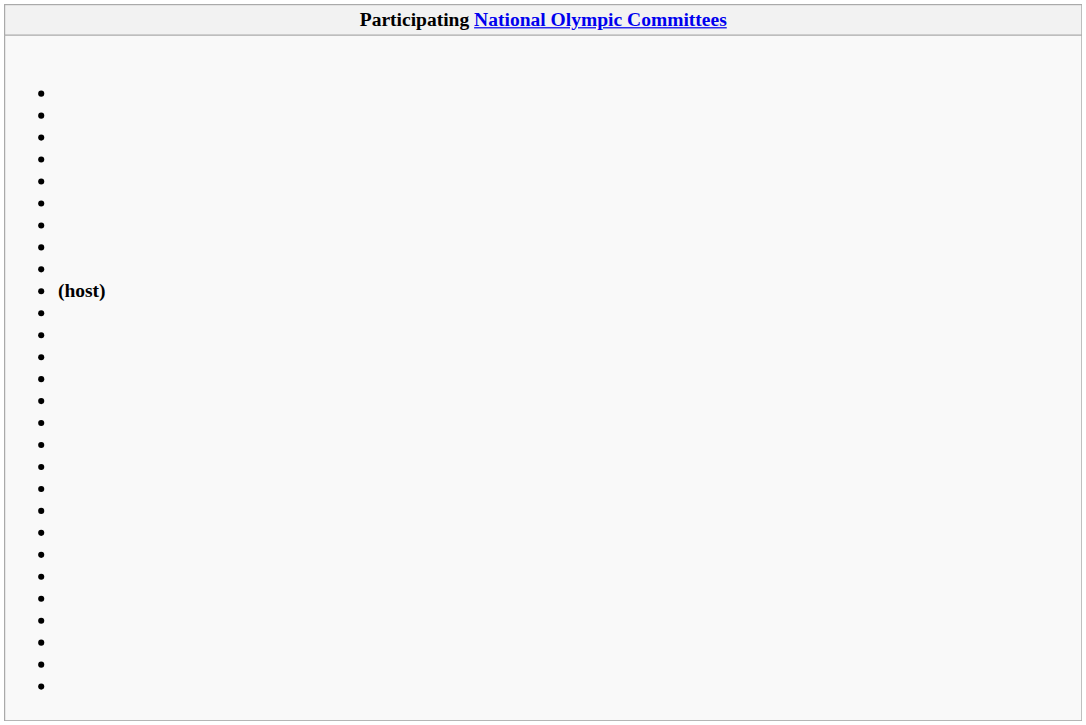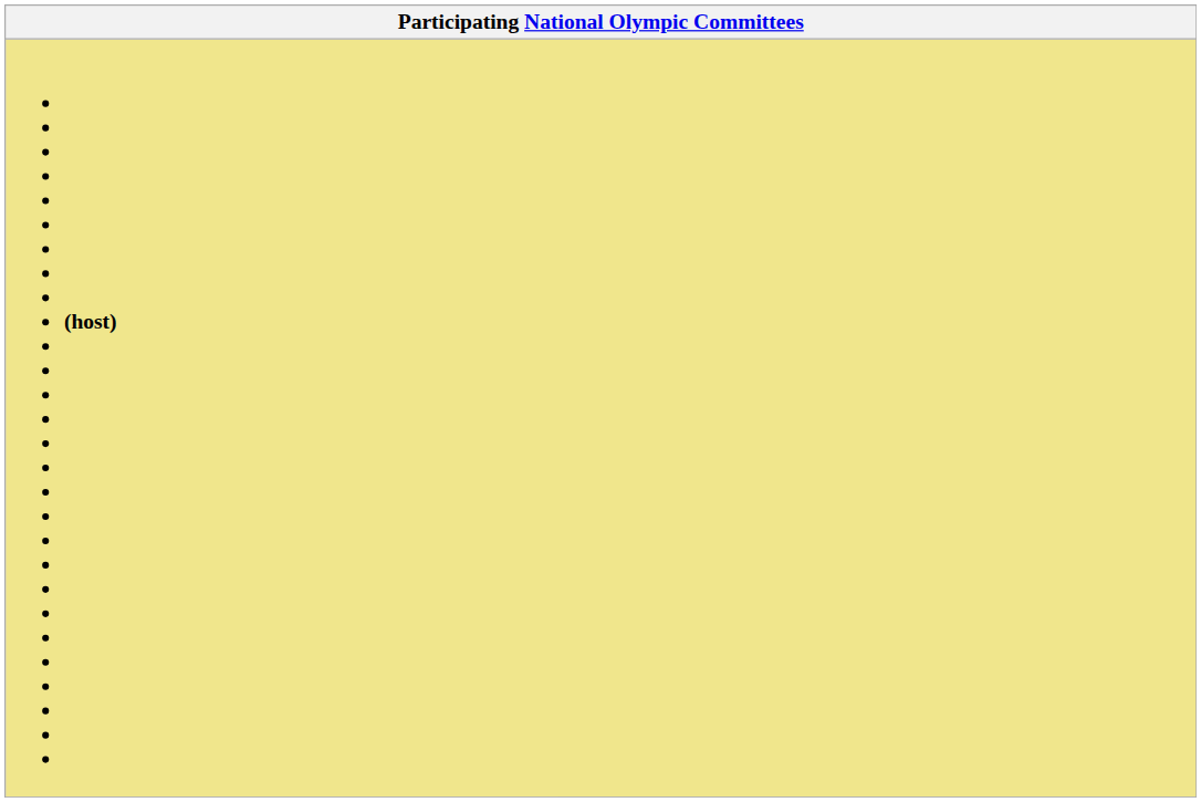row 2 | column 1: no background -> khaki background
